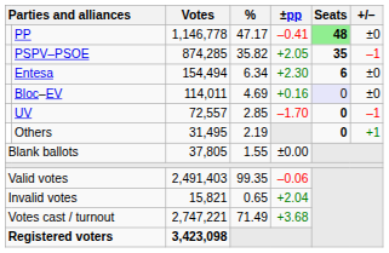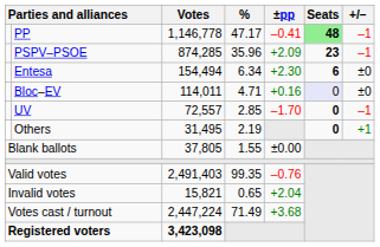PP | +/−: ±0 -> –1
PSPV–PSOE | %: 35.82 -> 35.96
PSPV–PSOE | ±pp: +2.05 -> +2.09
PSPV–PSOE | Seats: 35 -> 23
Bloc–EV | %: 4.69 -> 4.71
Valid votes | ±pp: –0.06 -> –0.76
Votes cast / turnout | Votes: 2,747,221 -> 2,447,224
